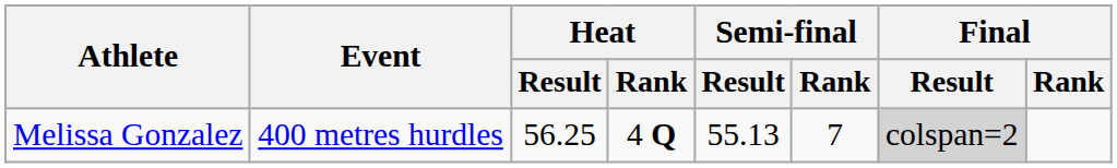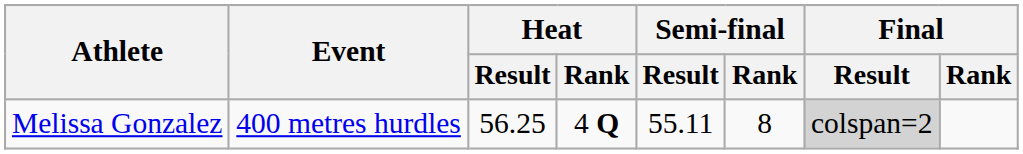Melissa Gonzalez | Semi-final / Result: 55.13 -> 55.11
Melissa Gonzalez | Semi-final / Rank: 7 -> 8
